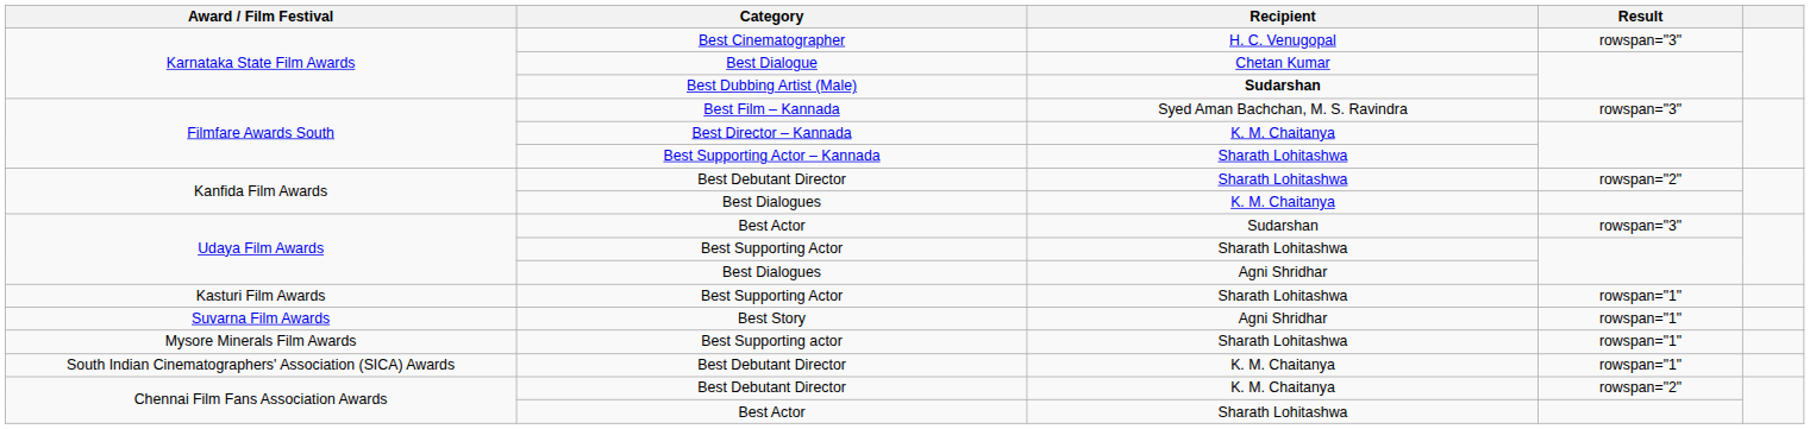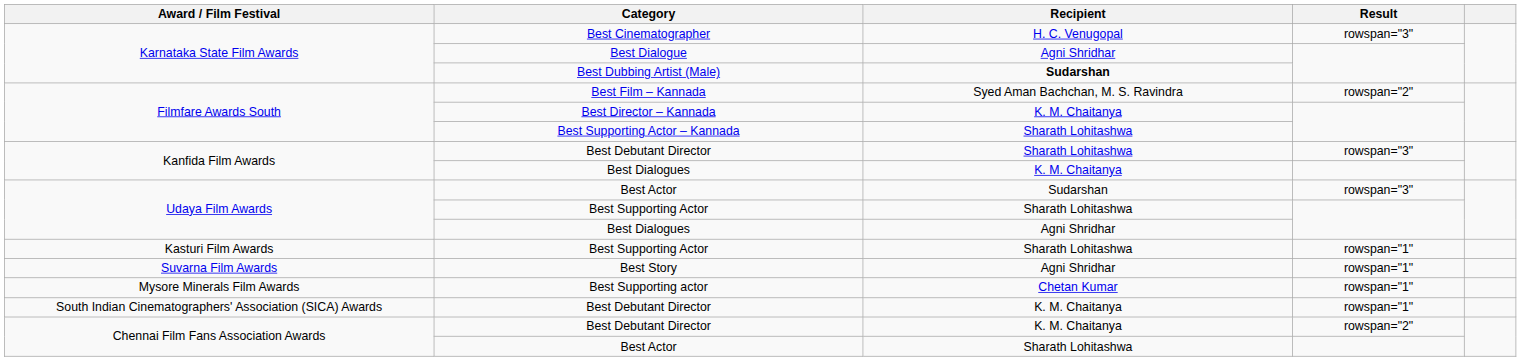Best Dialogue | Recipient: Chetan Kumar -> Agni Shridhar
Best Film – Kannada | Result: rowspan="3" -> rowspan="2"
Kanfida Film Awards / Best Debutant Director | Result: rowspan="2" -> rowspan="3"
Best Supporting actor | Recipient: Sharath Lohitashwa -> Chetan Kumar
